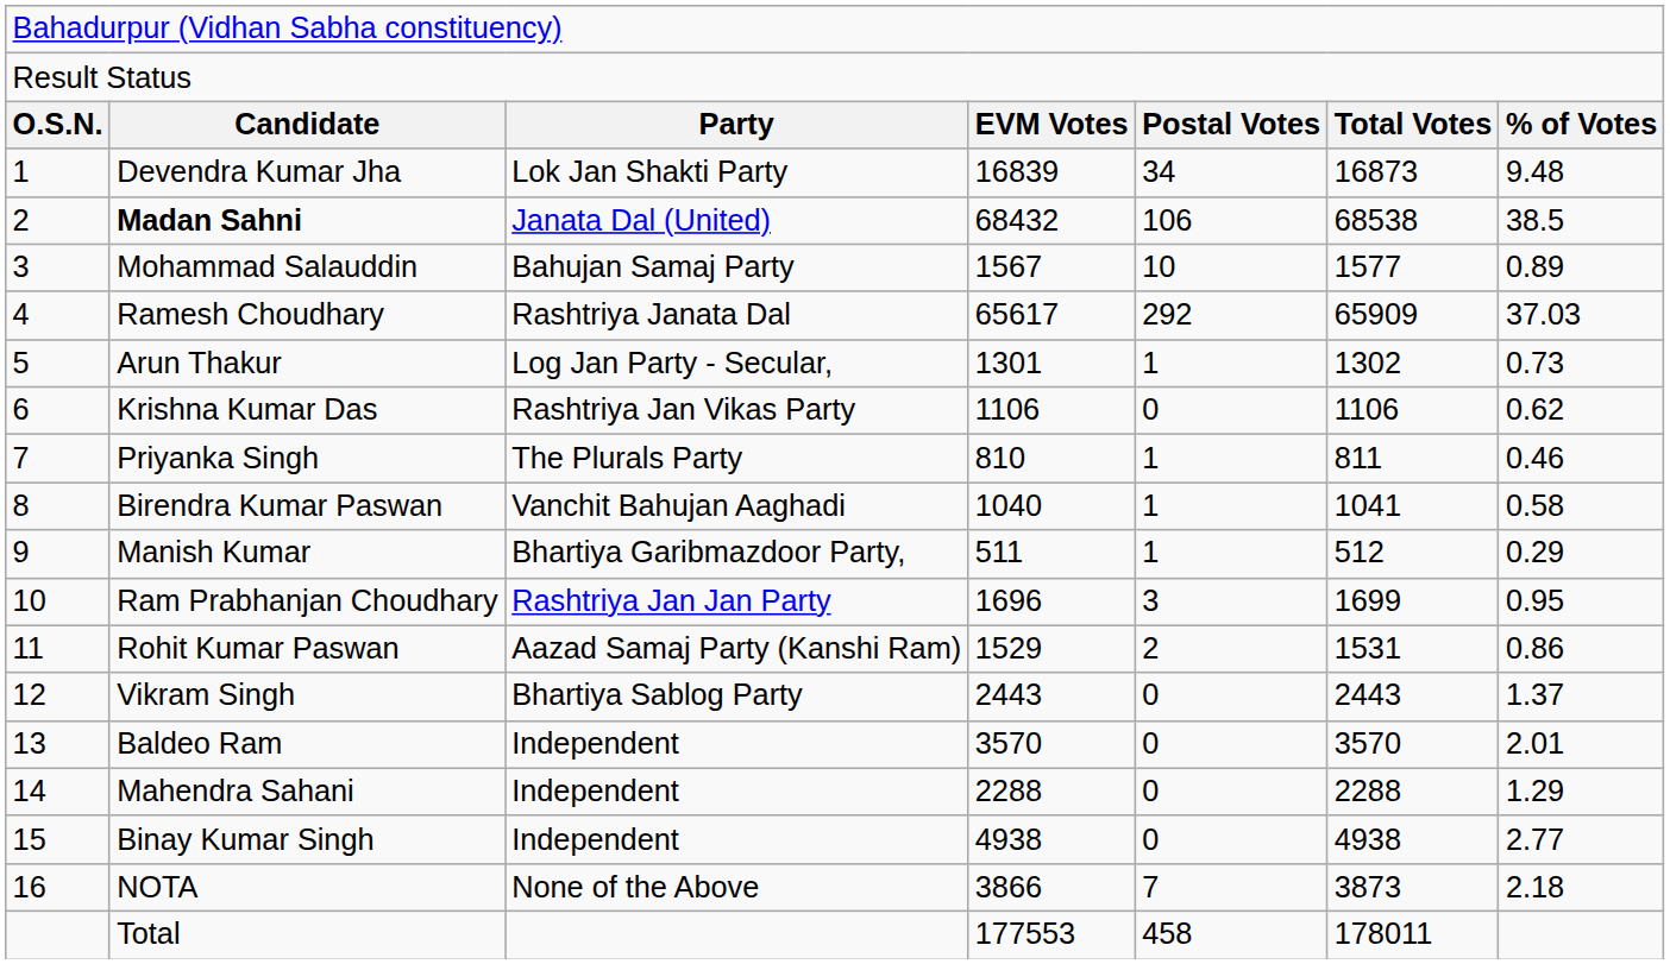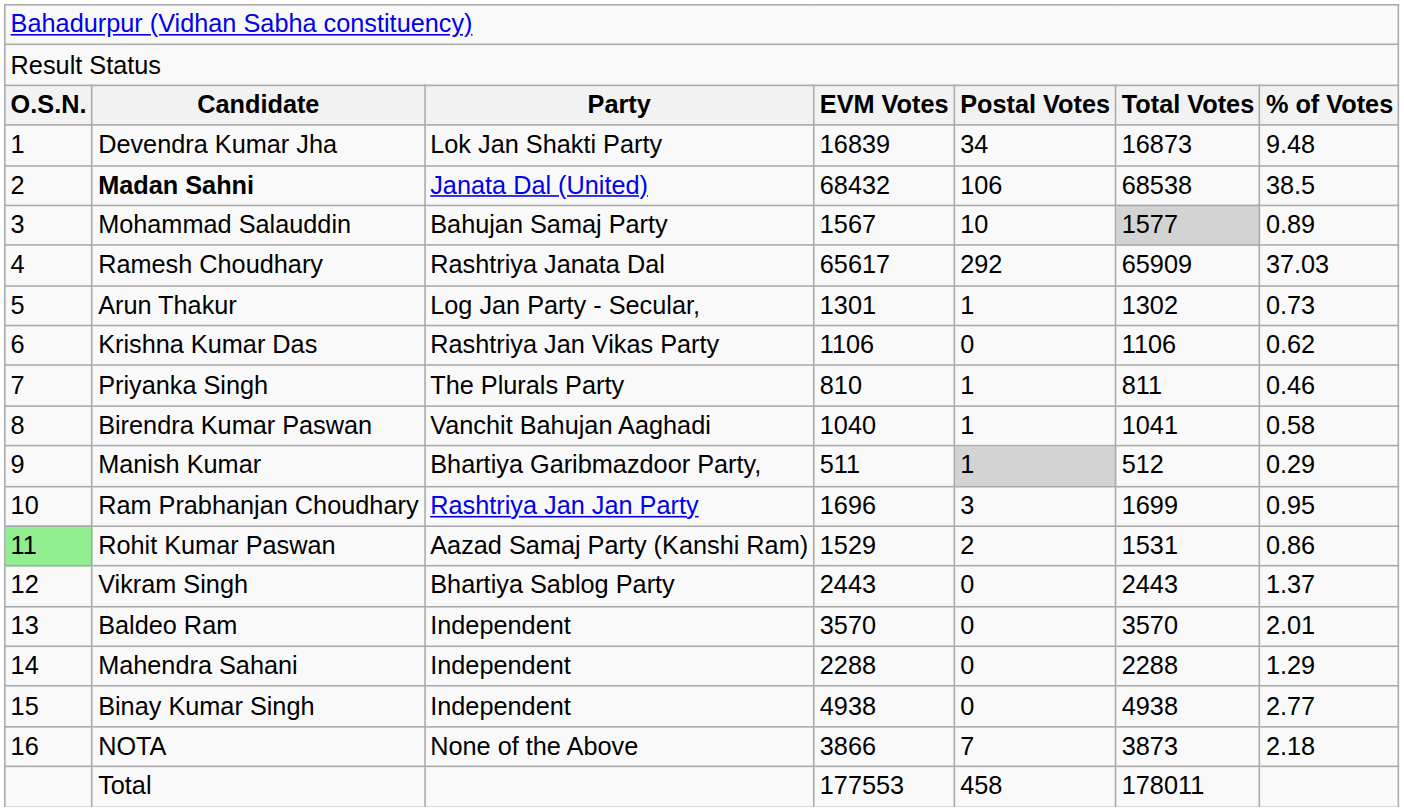Mohammad Salauddin | column 6: no background -> lightgrey background
Manish Kumar | column 5: no background -> lightgrey background
Rohit Kumar Paswan | column 1: no background -> lightgreen background
